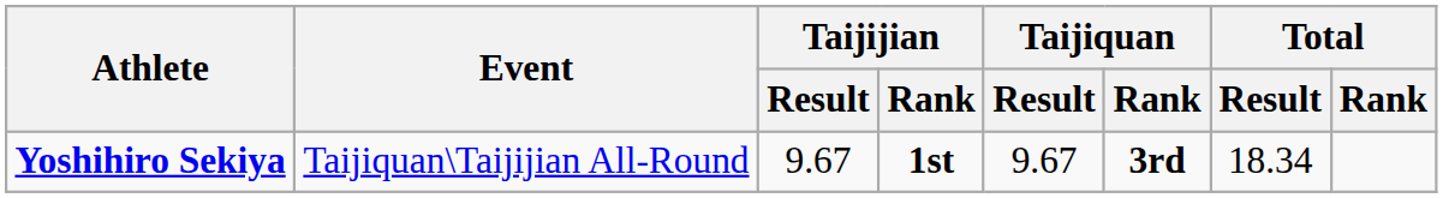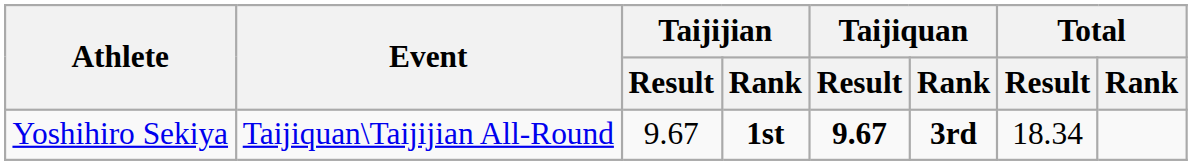row 3 | Athlete: bold -> normal
row 3 | Taijiquan / Result: normal -> bold
